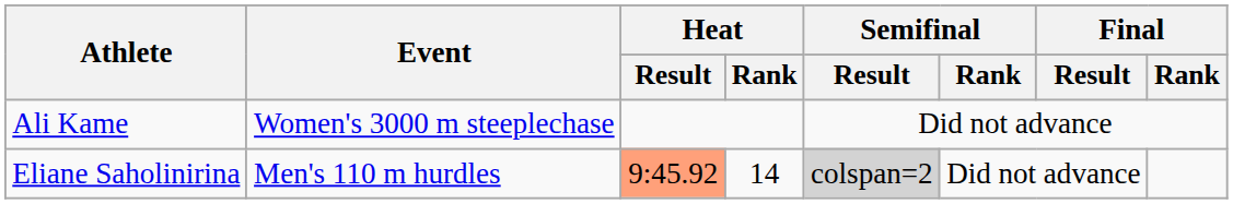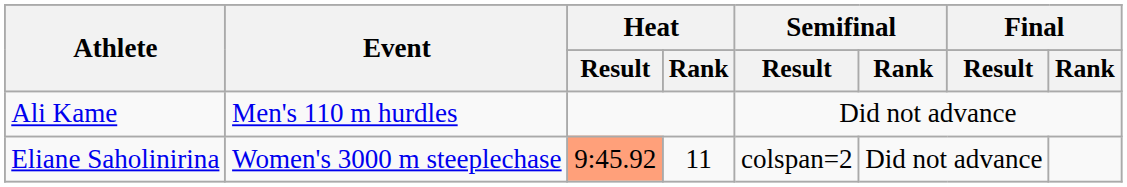Ali Kame | Event: Women's 3000 m steeplechase -> Men's 110 m hurdles
Eliane Saholinirina | Event: Men's 110 m hurdles -> Women's 3000 m steeplechase
Eliane Saholinirina | Heat / Rank: 14 -> 11
Eliane Saholinirina | Semifinal / Result: lightgrey background -> no background
